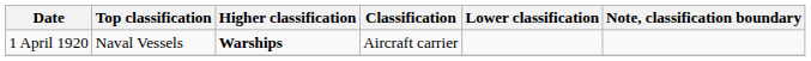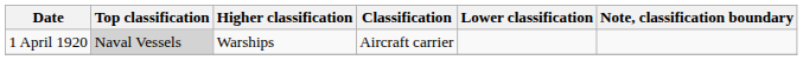1 April 1920 | Top classification: no background -> lightgrey background
1 April 1920 | Higher classification: bold -> normal
